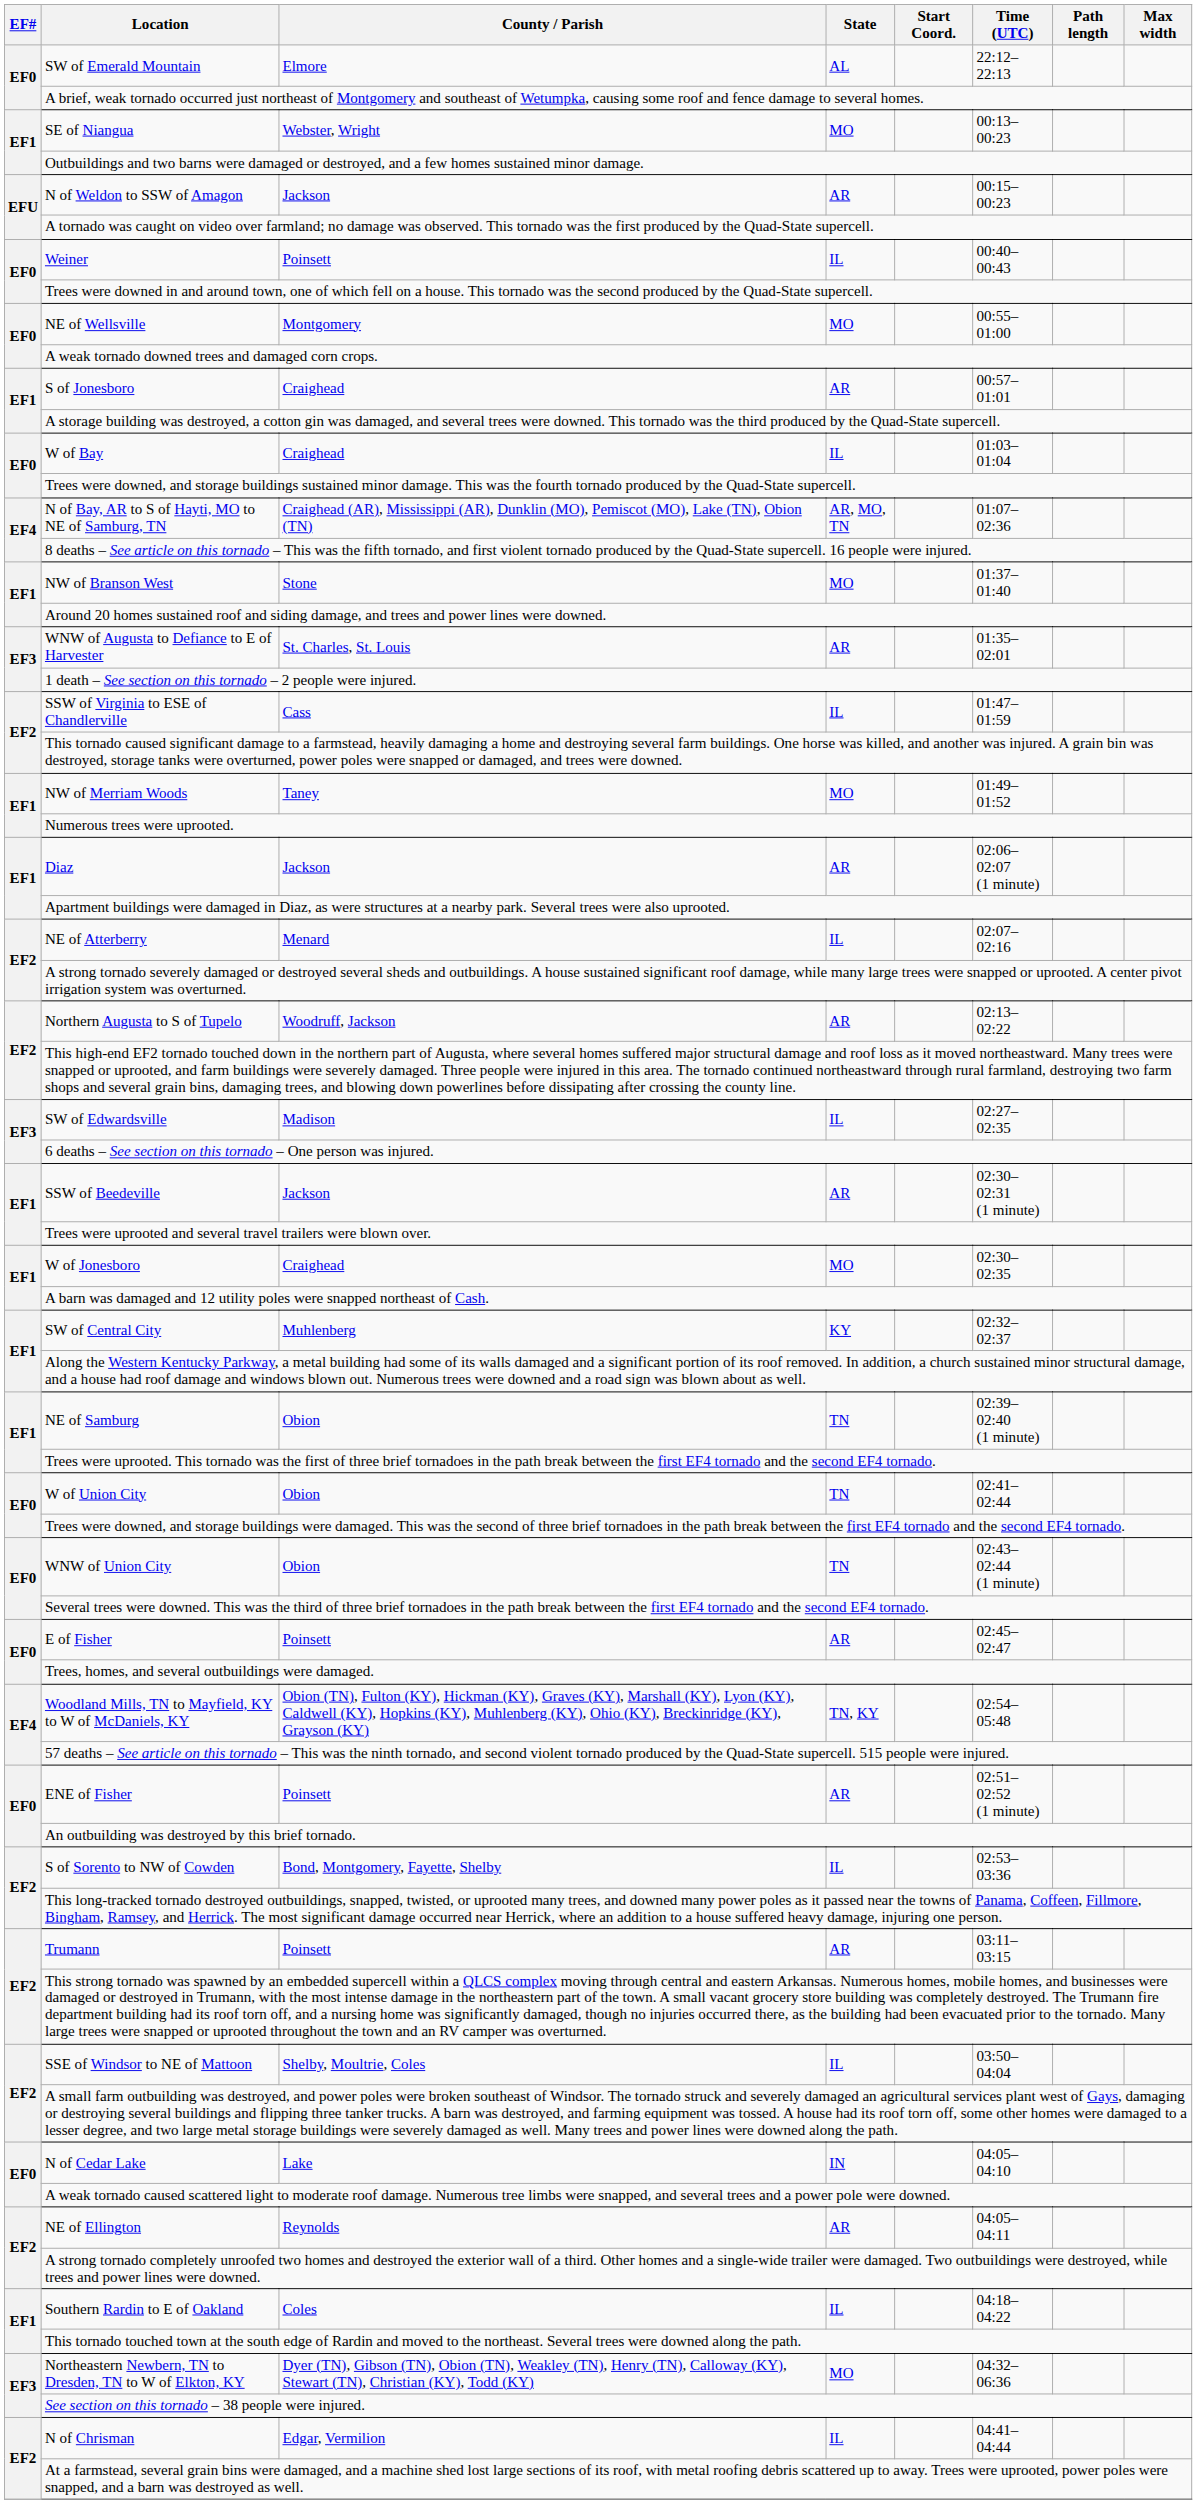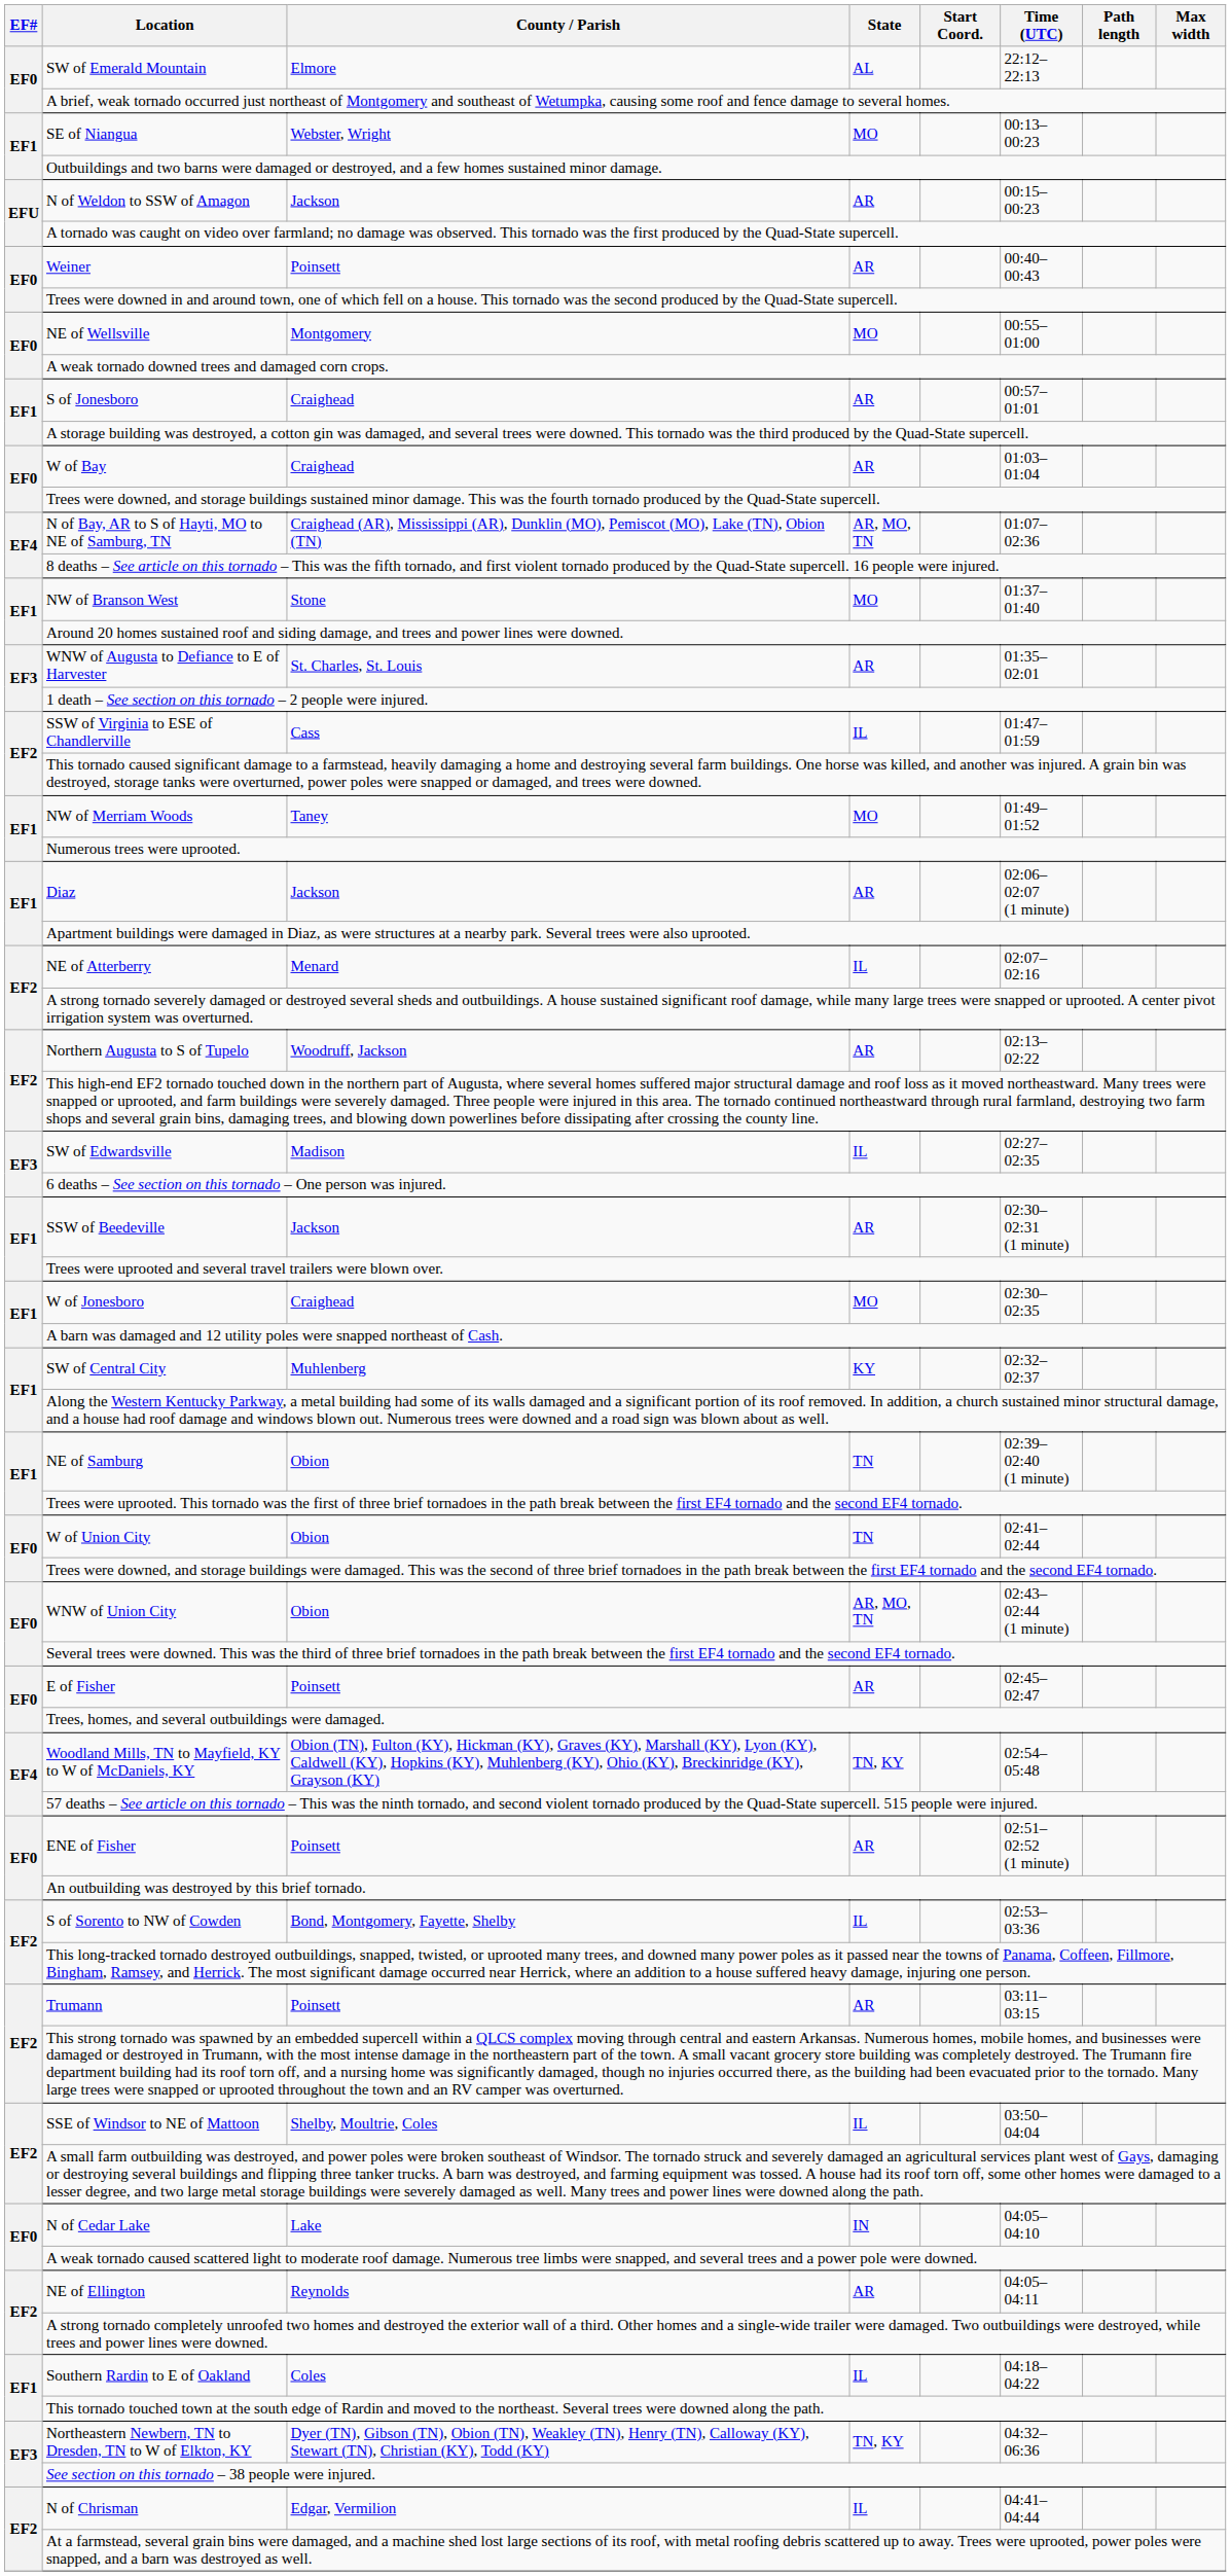Weiner | State: IL -> AR
W of Bay | State: IL -> AR
WNW of Union City | State: TN -> AR, MO, TN
Northeastern Newbern, TN to Dresden, TN to W of Elkton, KY | State: MO -> TN, KY
